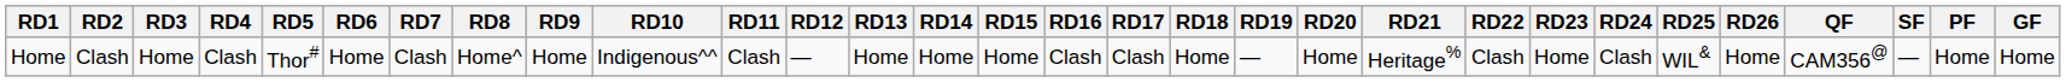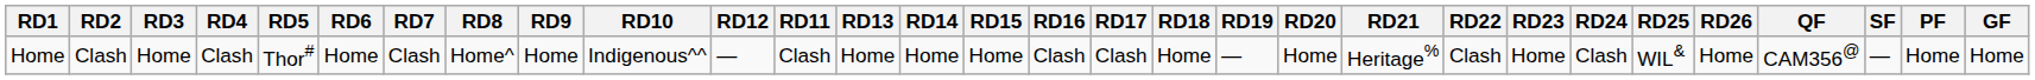columns swapped: RD11 <-> RD12
